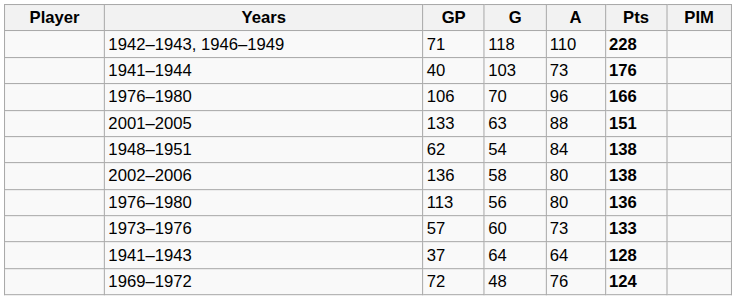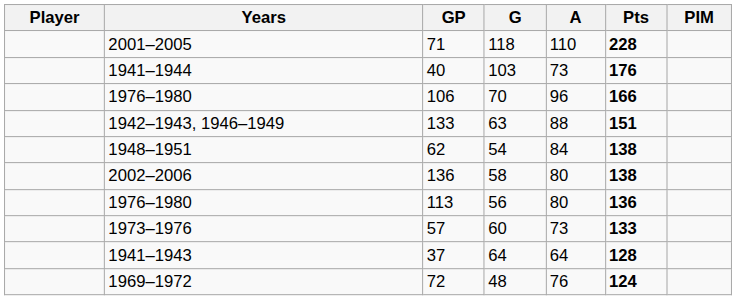118 | Years: 1942–1943, 1946–1949 -> 2001–2005
63 | Years: 2001–2005 -> 1942–1943, 1946–1949
